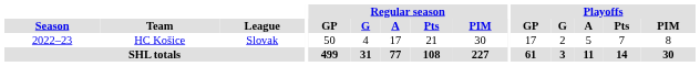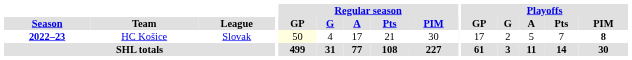HC Košice | Season: normal -> bold
HC Košice | Regular season / GP: no background -> lightyellow background
HC Košice | Playoffs / PIM: normal -> bold
